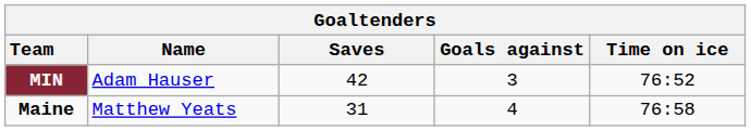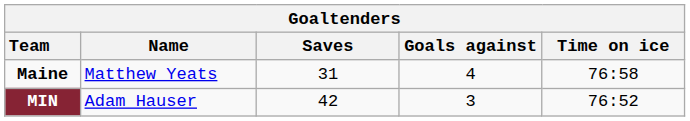rows swapped: Maine <-> MIN
